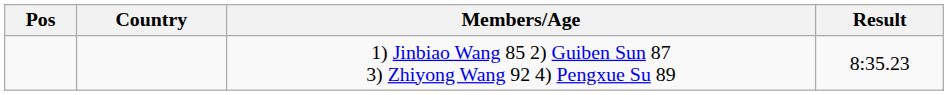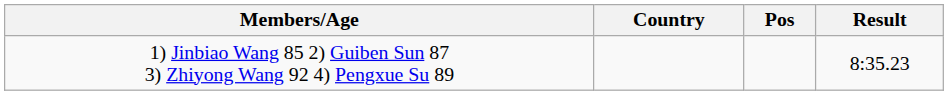columns swapped: Pos <-> Members/Age
